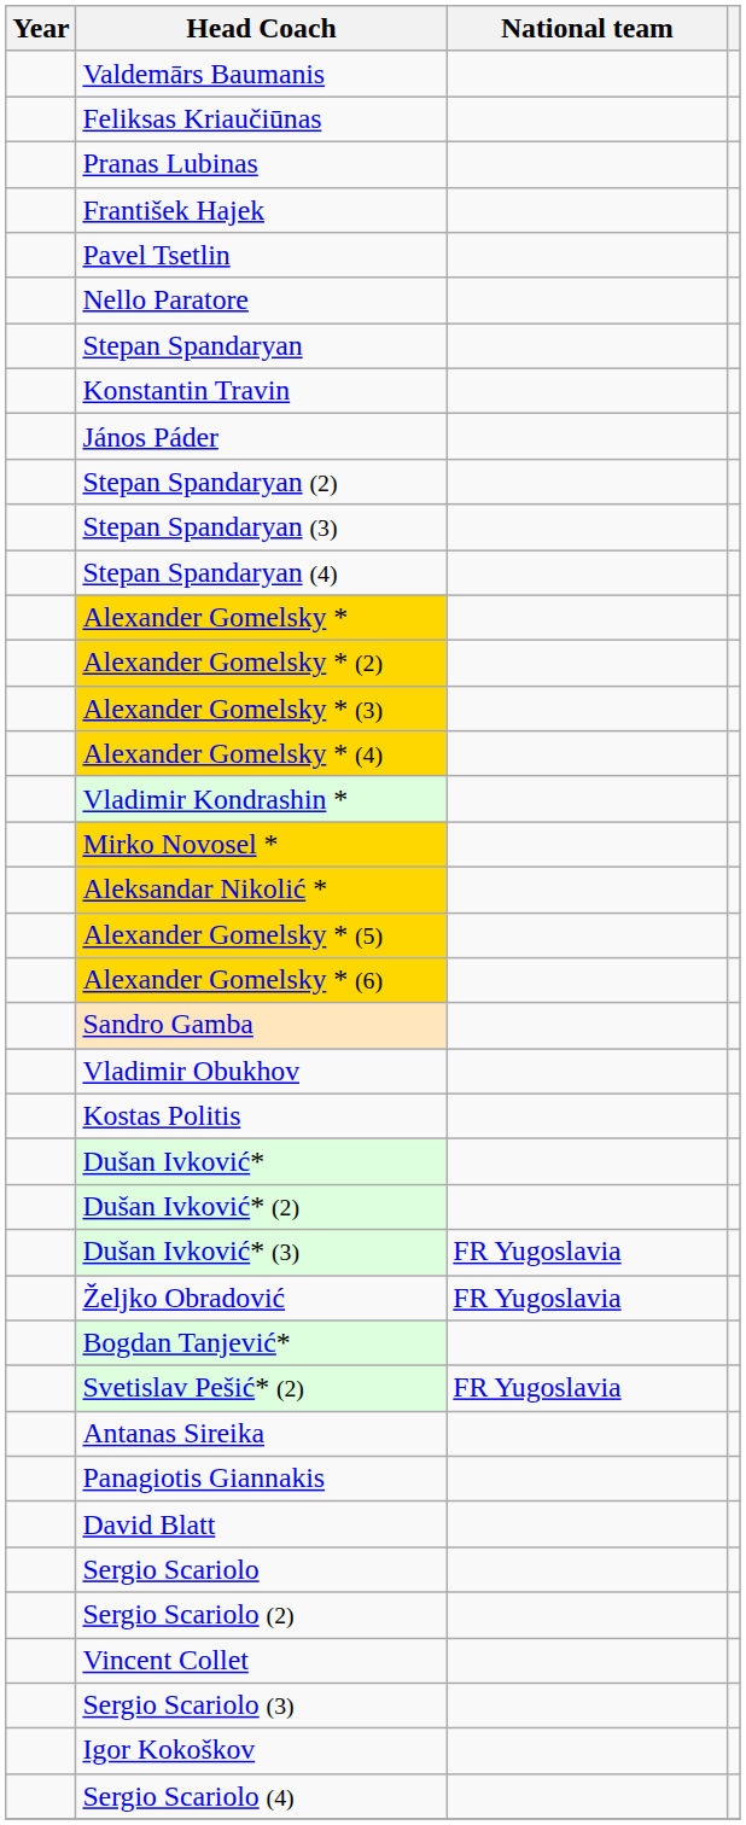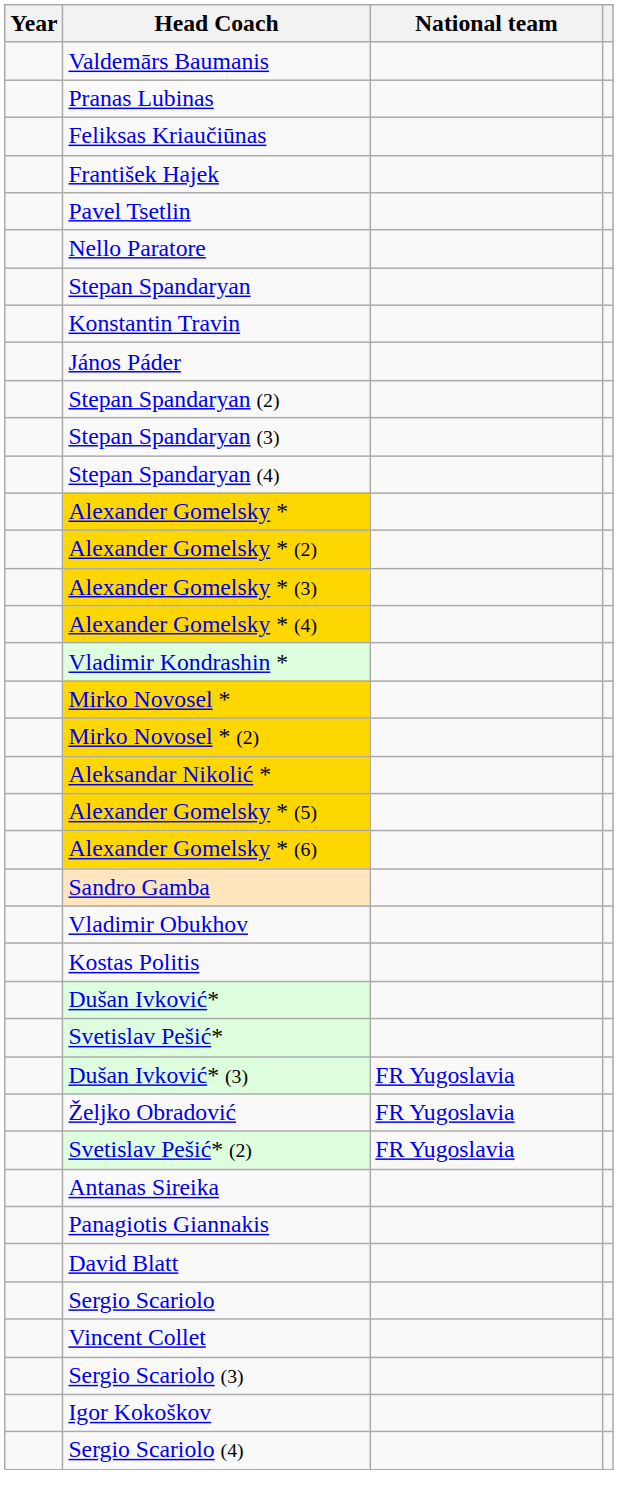rows swapped: Feliksas Kriaučiūnas <-> Pranas Lubinas
+ row: Mirko Novosel * (2)
- row: Dušan Ivković* (2)
+ row: Svetislav Pešić*
- row: Bogdan Tanjević*
- row: Sergio Scariolo (2)
